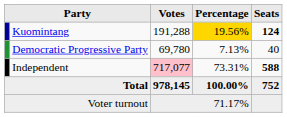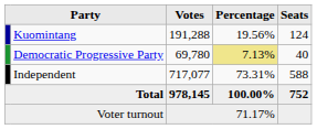Kuomintang | Percentage: gold background -> no background
Kuomintang | Seats: bold -> normal
Democratic Progressive Party | Percentage: no background -> khaki background
Independent | Votes: pink background -> no background
Independent | Seats: bold -> normal
